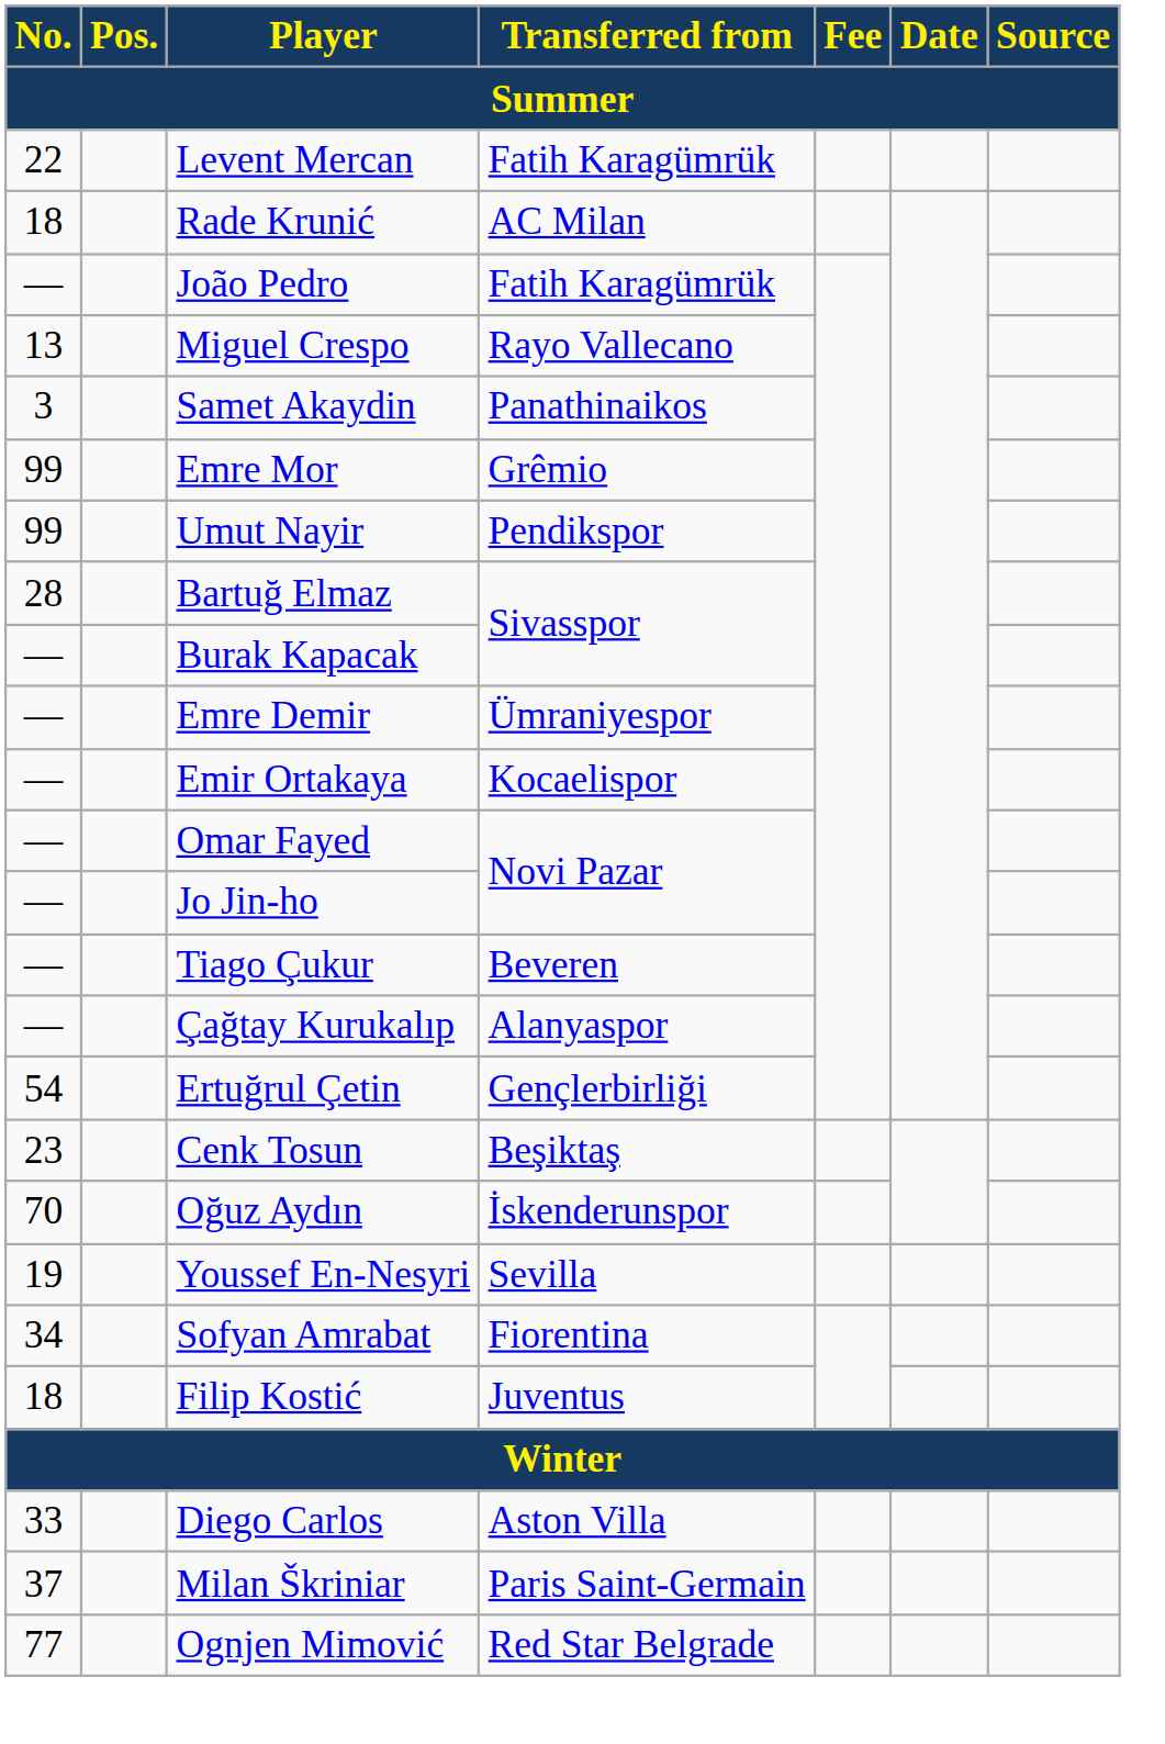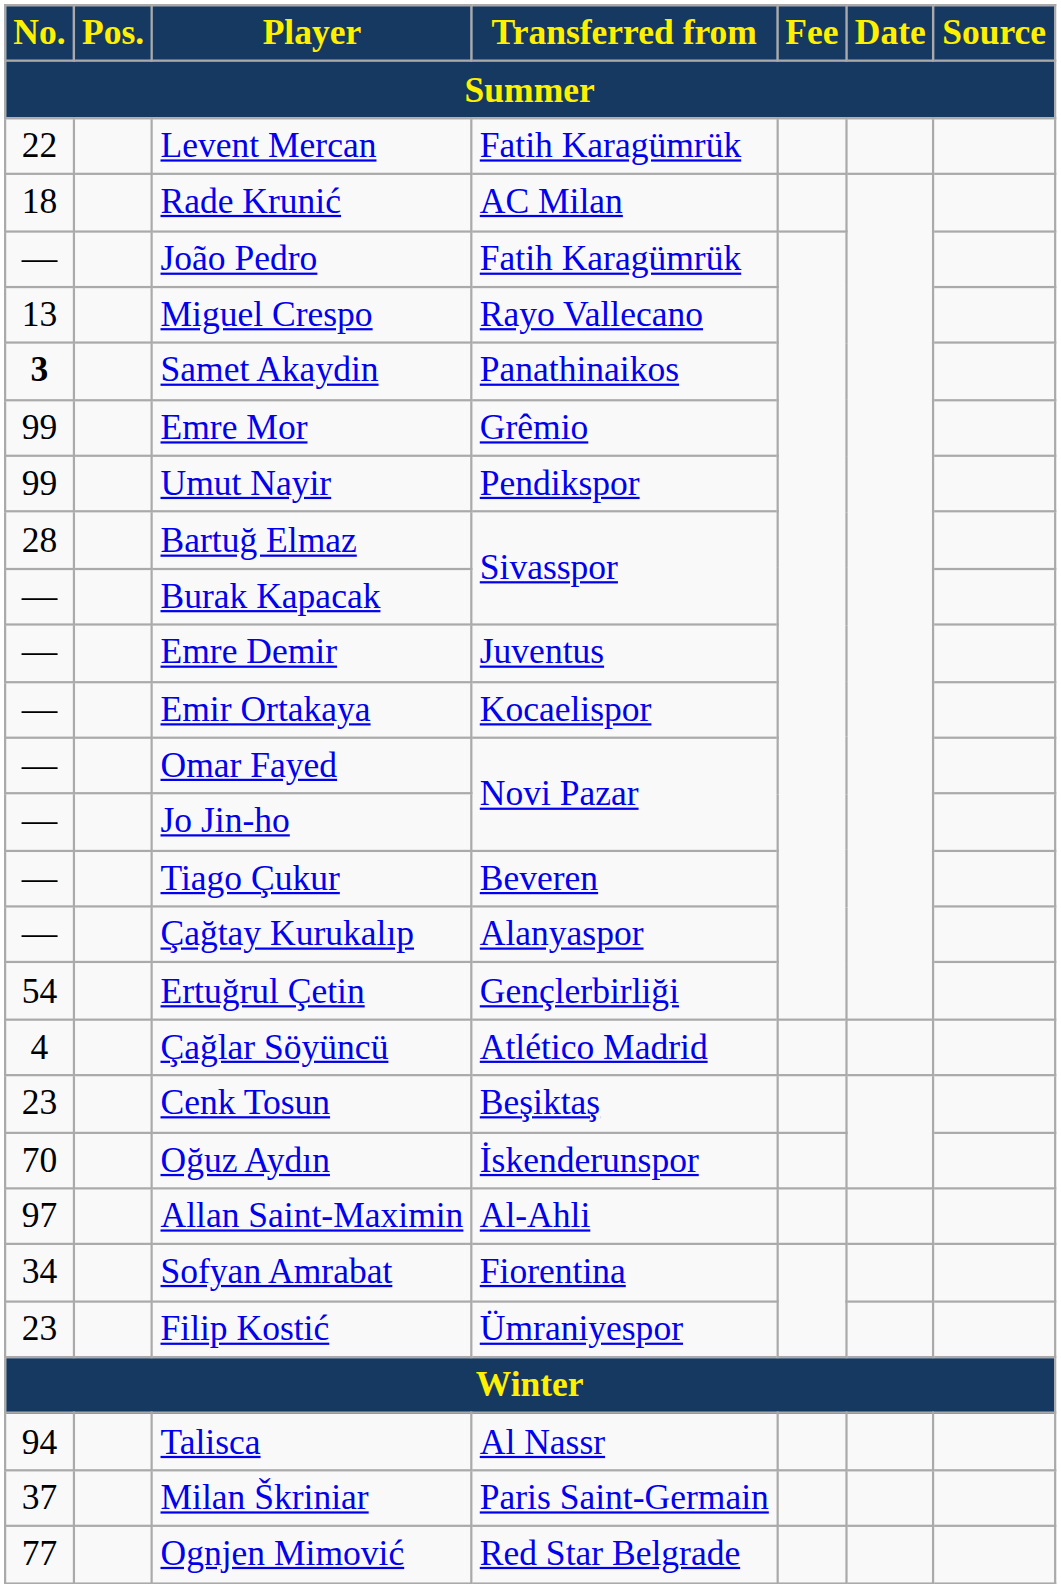Samet Akaydin | No.: normal -> bold
Emre Demir | Transferred from: Ümraniyespor -> Juventus
+ row: 4 | Çağlar Söyüncü | Atlético Madrid
+ row: 97 | Allan Saint-Maximin | Al-Ahli
- row: 19 | Youssef En-Nesyri | Sevilla
Filip Kostić | No.: 18 -> 23
Filip Kostić | Transferred from: Juventus -> Ümraniyespor
- row: 33 | Diego Carlos | Aston Villa
+ row: 94 | Talisca | Al Nassr
